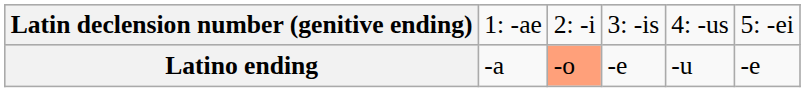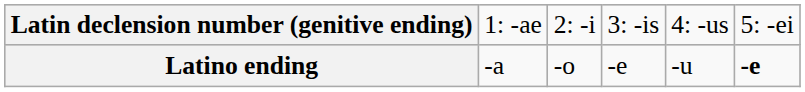Latino ending | column 3: lightsalmon background -> no background
Latino ending | column 6: normal -> bold
